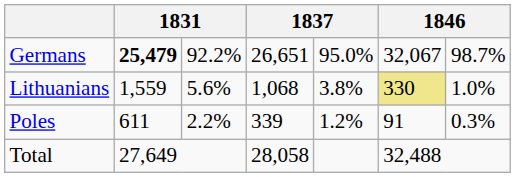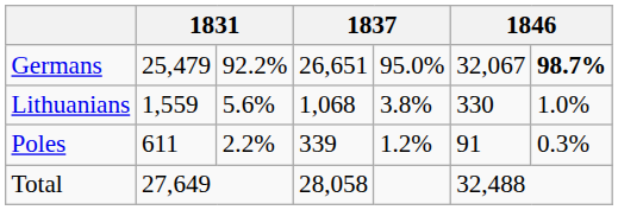Germans | column 2: bold -> normal
Germans | column 7: normal -> bold
Lithuanians | column 6: khaki background -> no background
